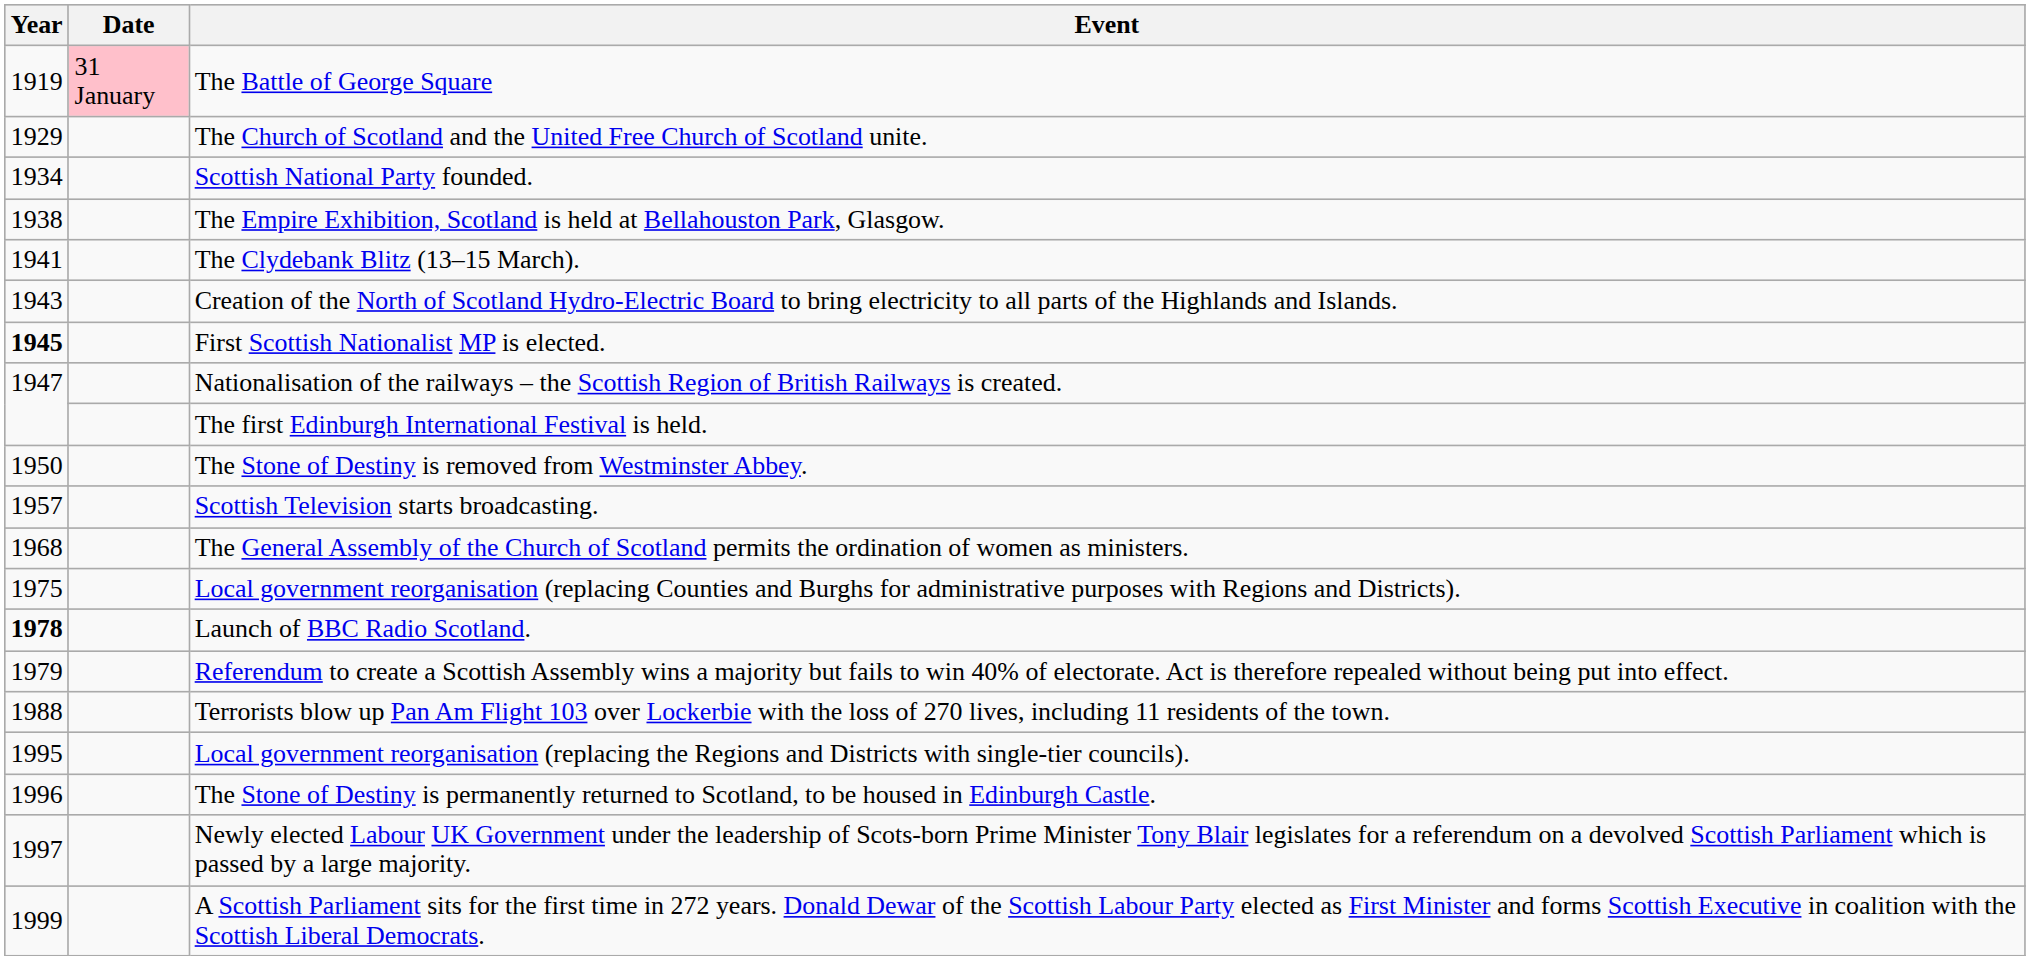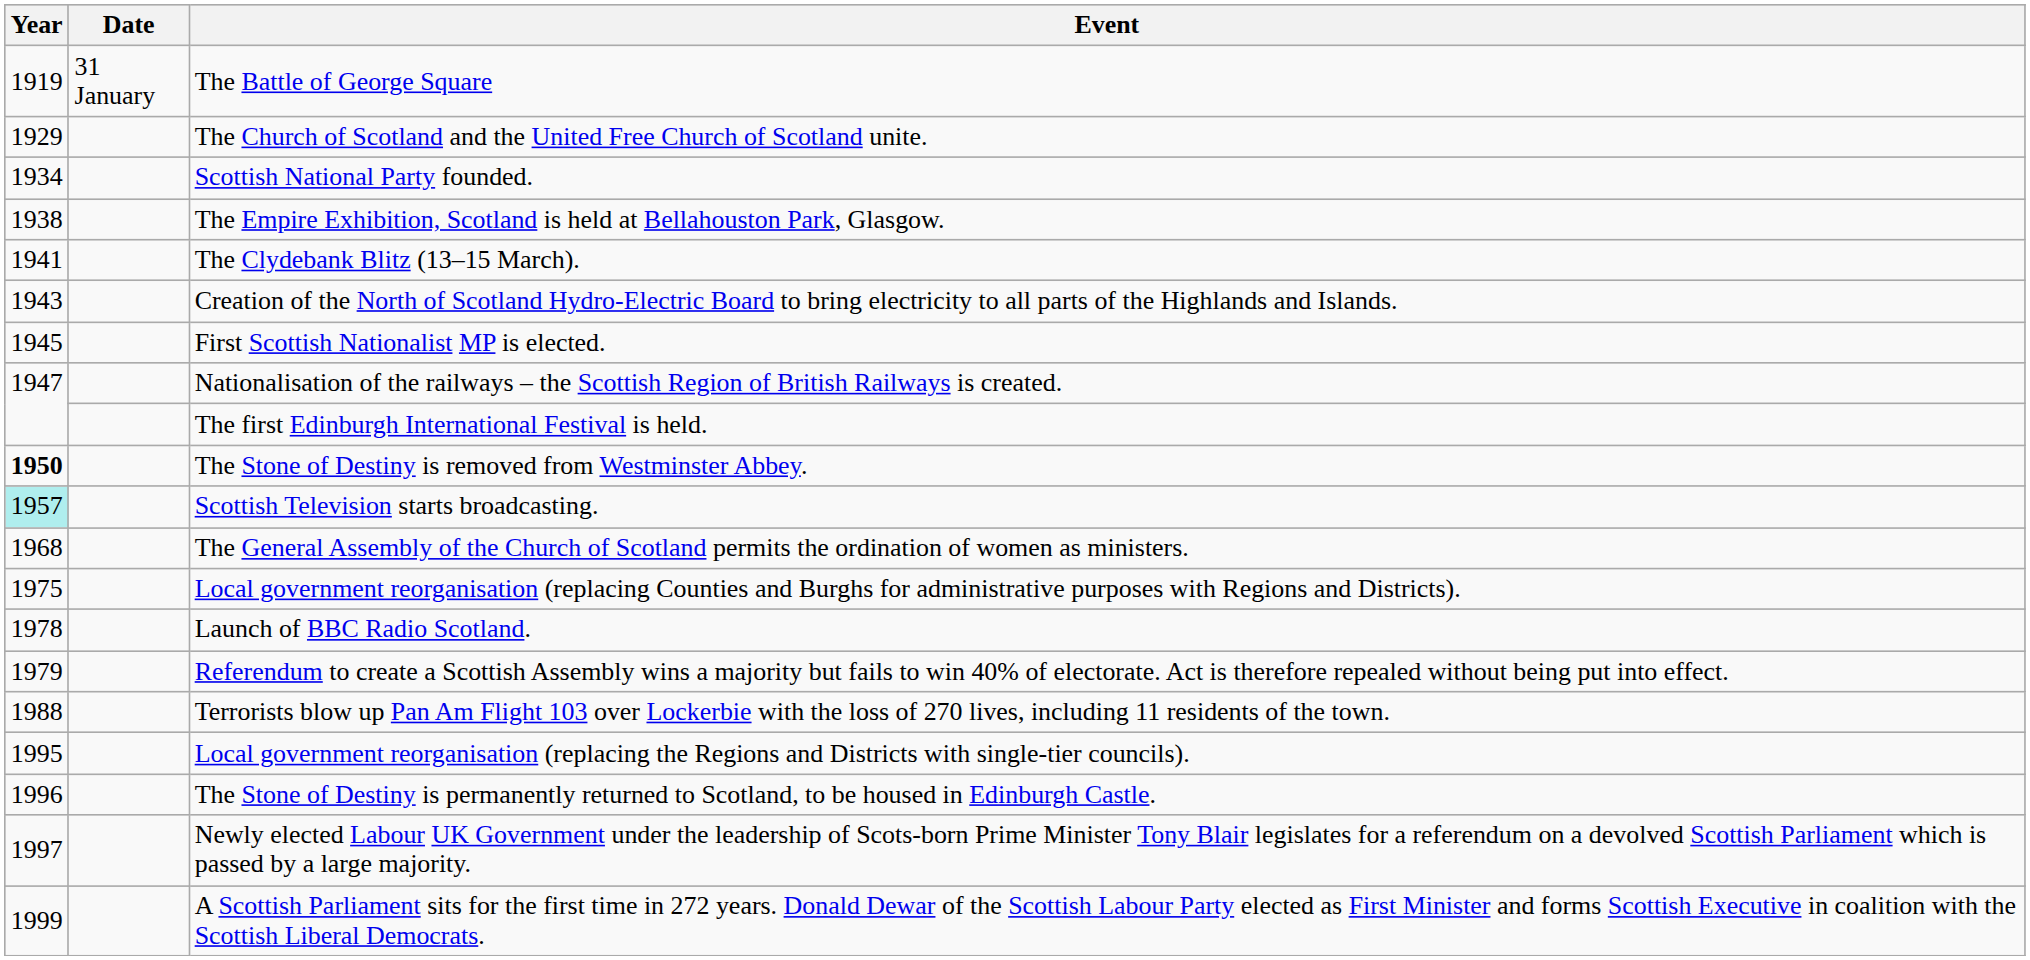The Battle of George Square | Date: pink background -> no background
First Scottish Nationalist MP is elected. | Year: bold -> normal
The Stone of Destiny is removed from Westminster Abbey. | Year: normal -> bold
Scottish Television starts broadcasting. | Year: no background -> paleturquoise background
Launch of BBC Radio Scotland. | Year: bold -> normal
